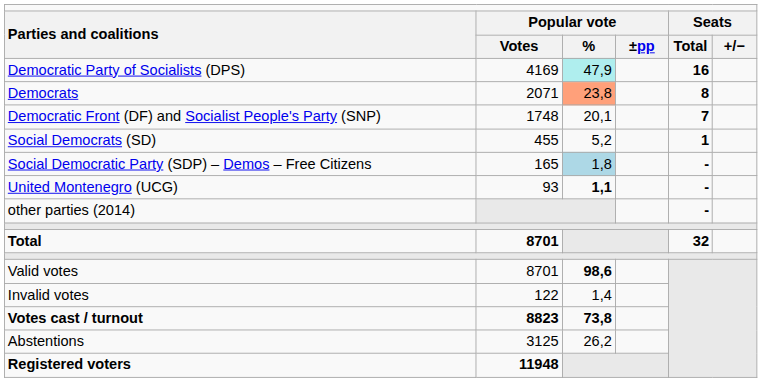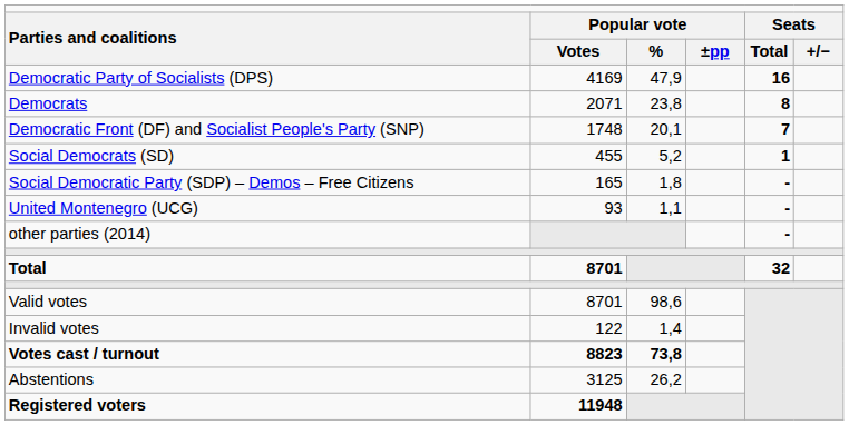Democratic Party of Socialists (DPS) | column 3: paleturquoise background -> no background
Democrats | column 3: lightsalmon background -> no background
Social Democratic Party (SDP) – Demos – Free Citizens | column 3: lightblue background -> no background
United Montenegro (UCG) | column 3: bold -> normal
Valid votes | column 3: bold -> normal
